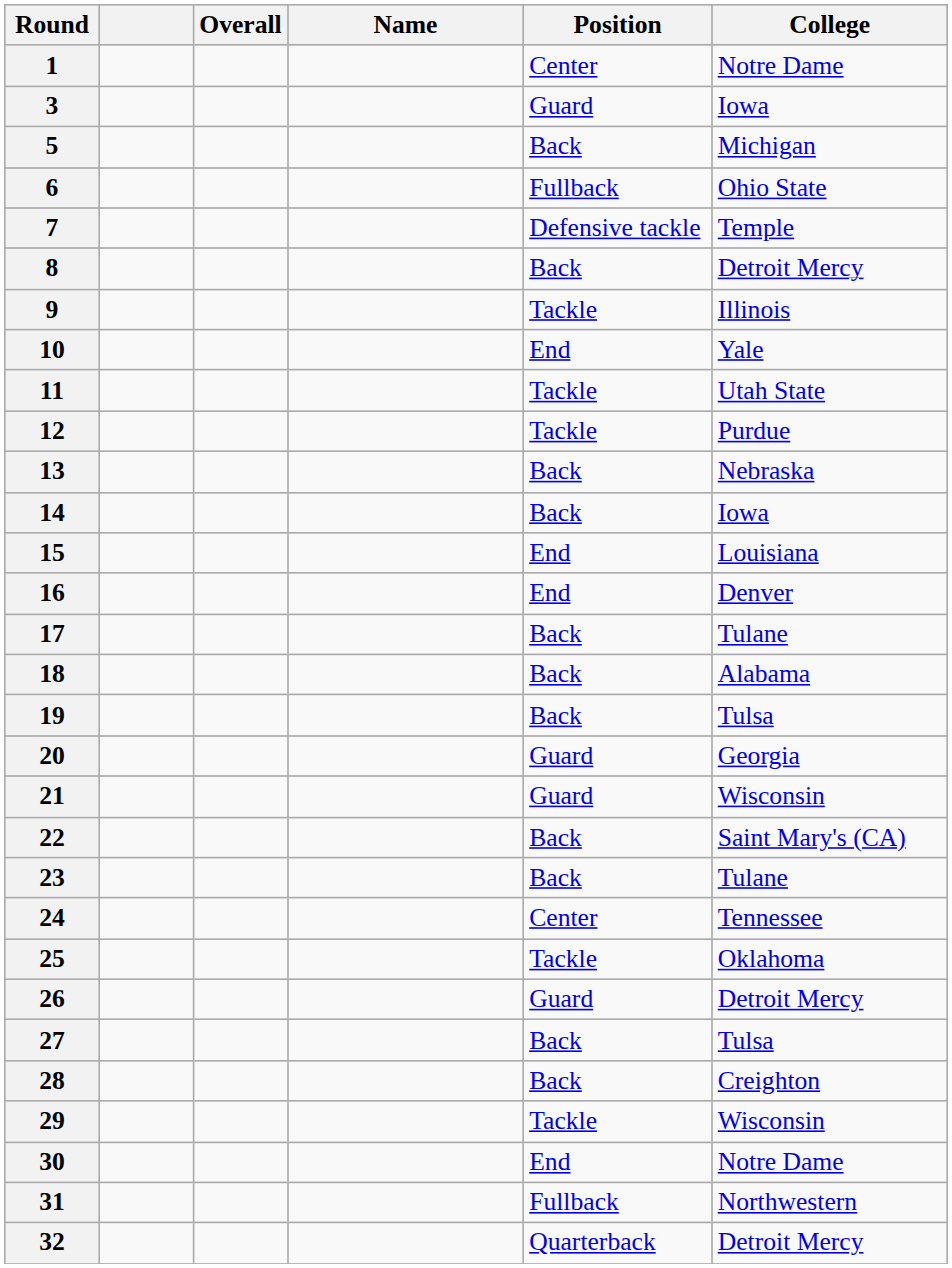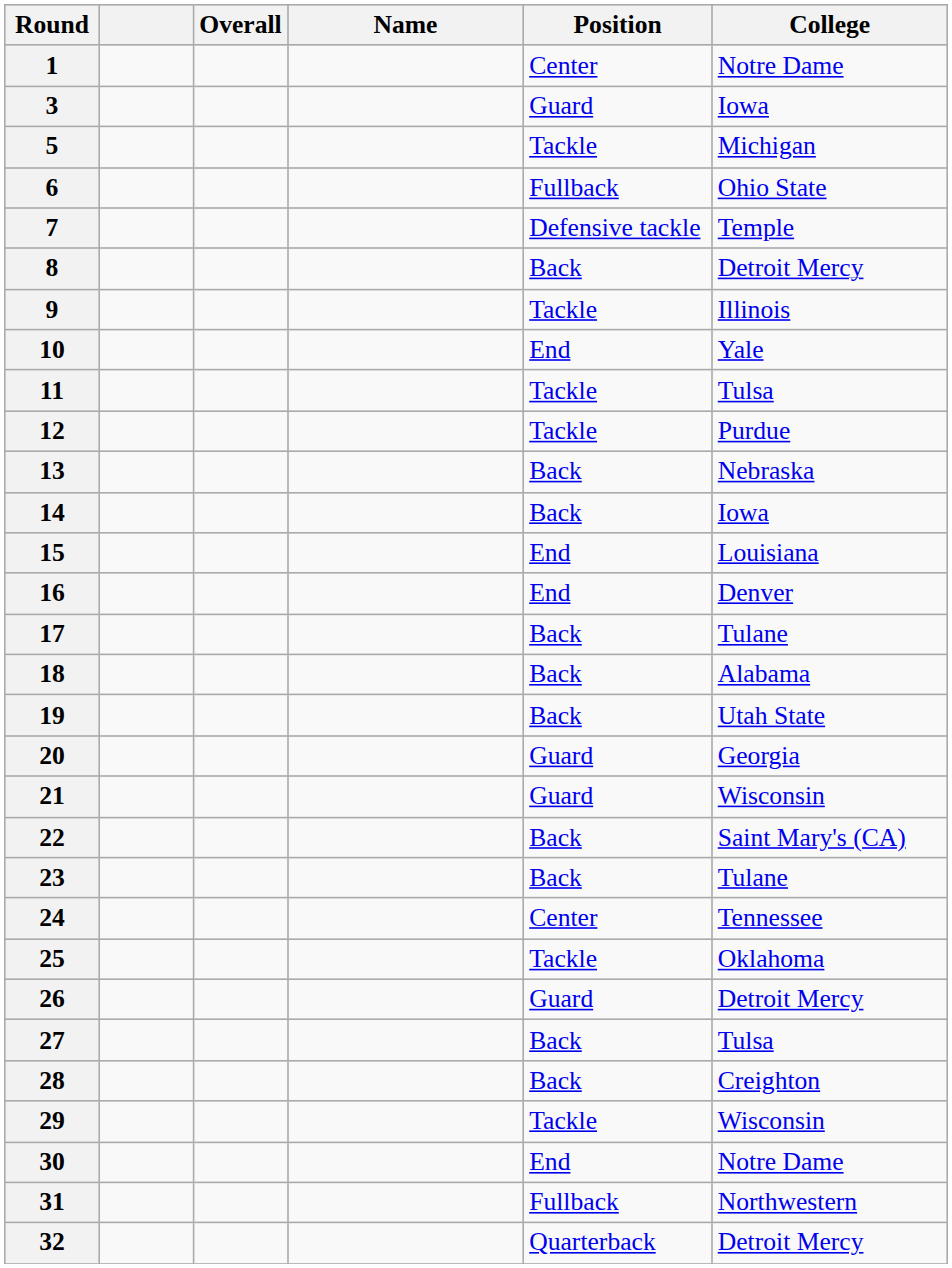5 | Position: Back -> Tackle
11 | College: Utah State -> Tulsa
19 | College: Tulsa -> Utah State
